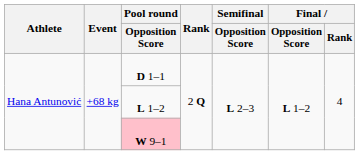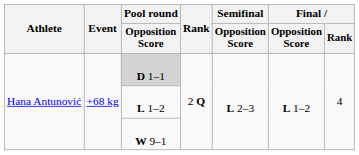D 1–1 | Pool round / Opposition Score: no background -> lightgrey background
W 9–1 | Pool round / Opposition Score: pink background -> no background
